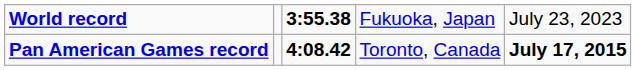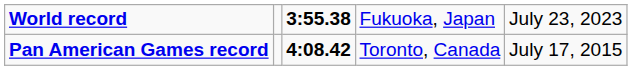Pan American Games record | column 5: bold -> normal
